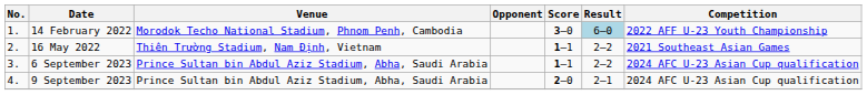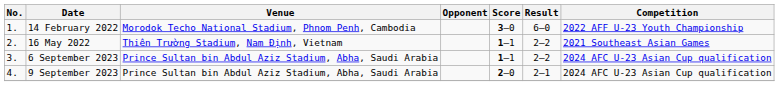14 February 2022 | Result: lightblue background -> no background
